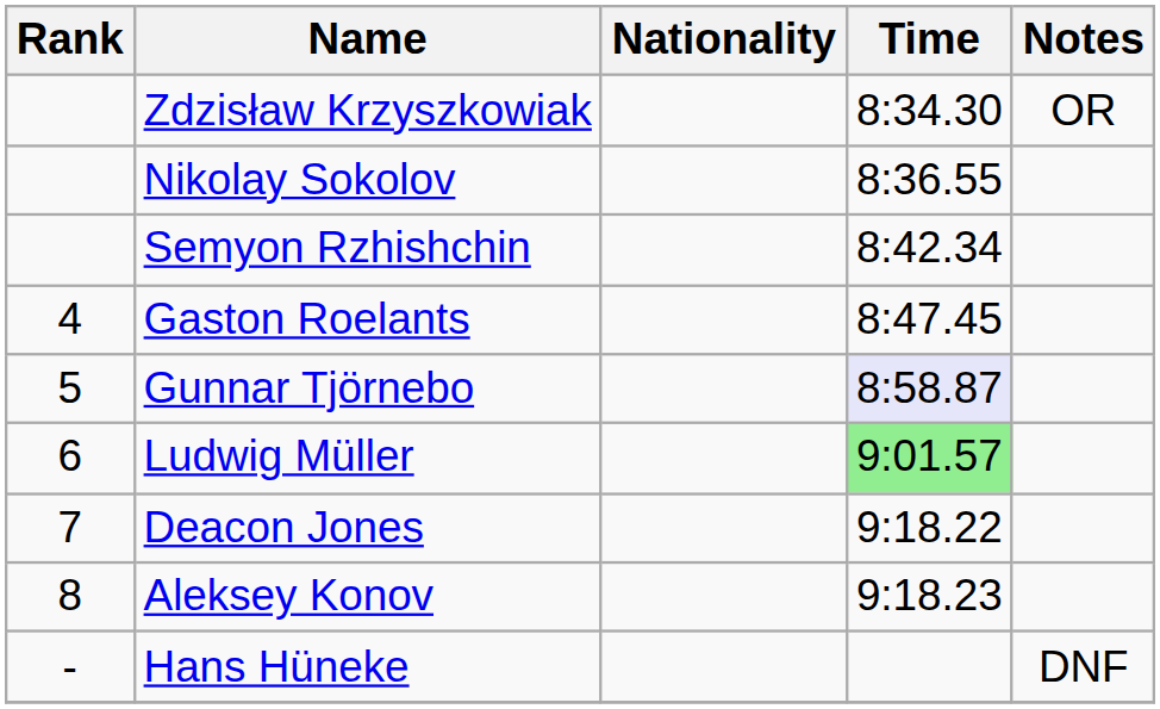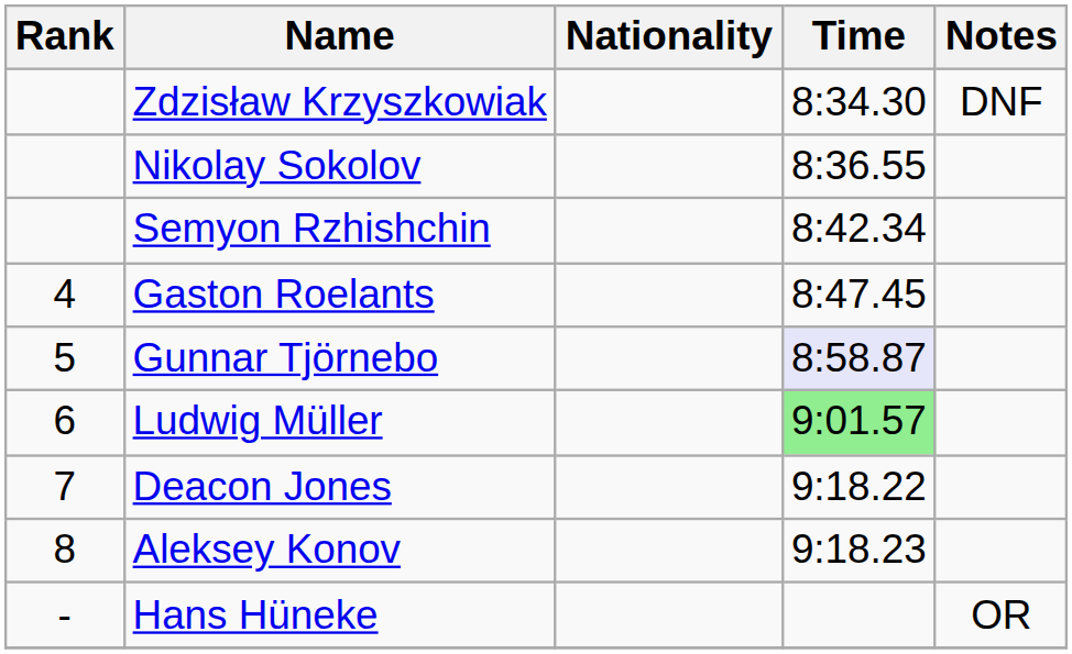Zdzisław Krzyszkowiak | Notes: OR -> DNF
Hans Hüneke | Notes: DNF -> OR
